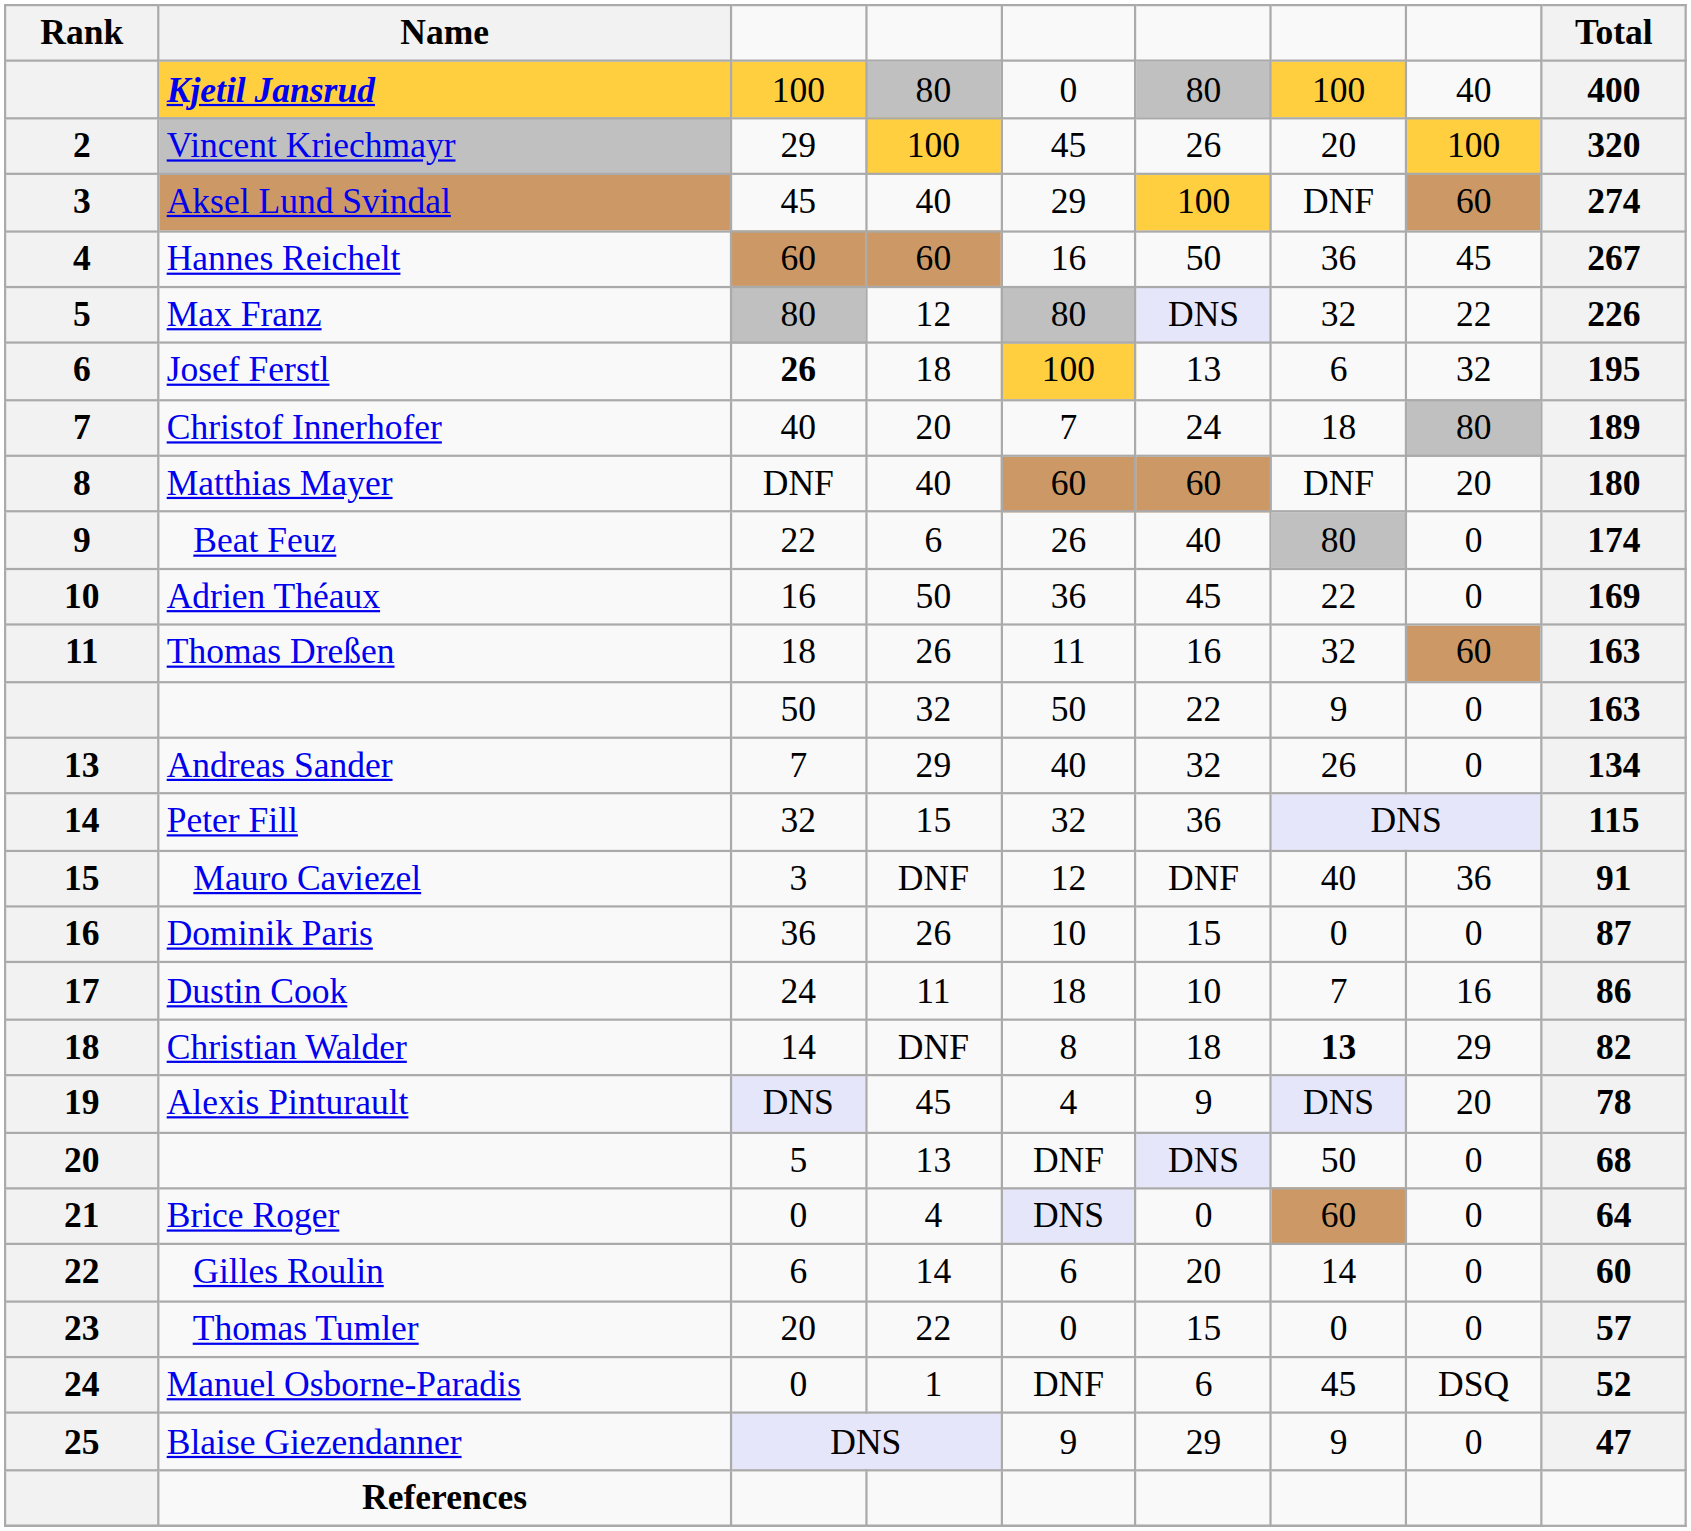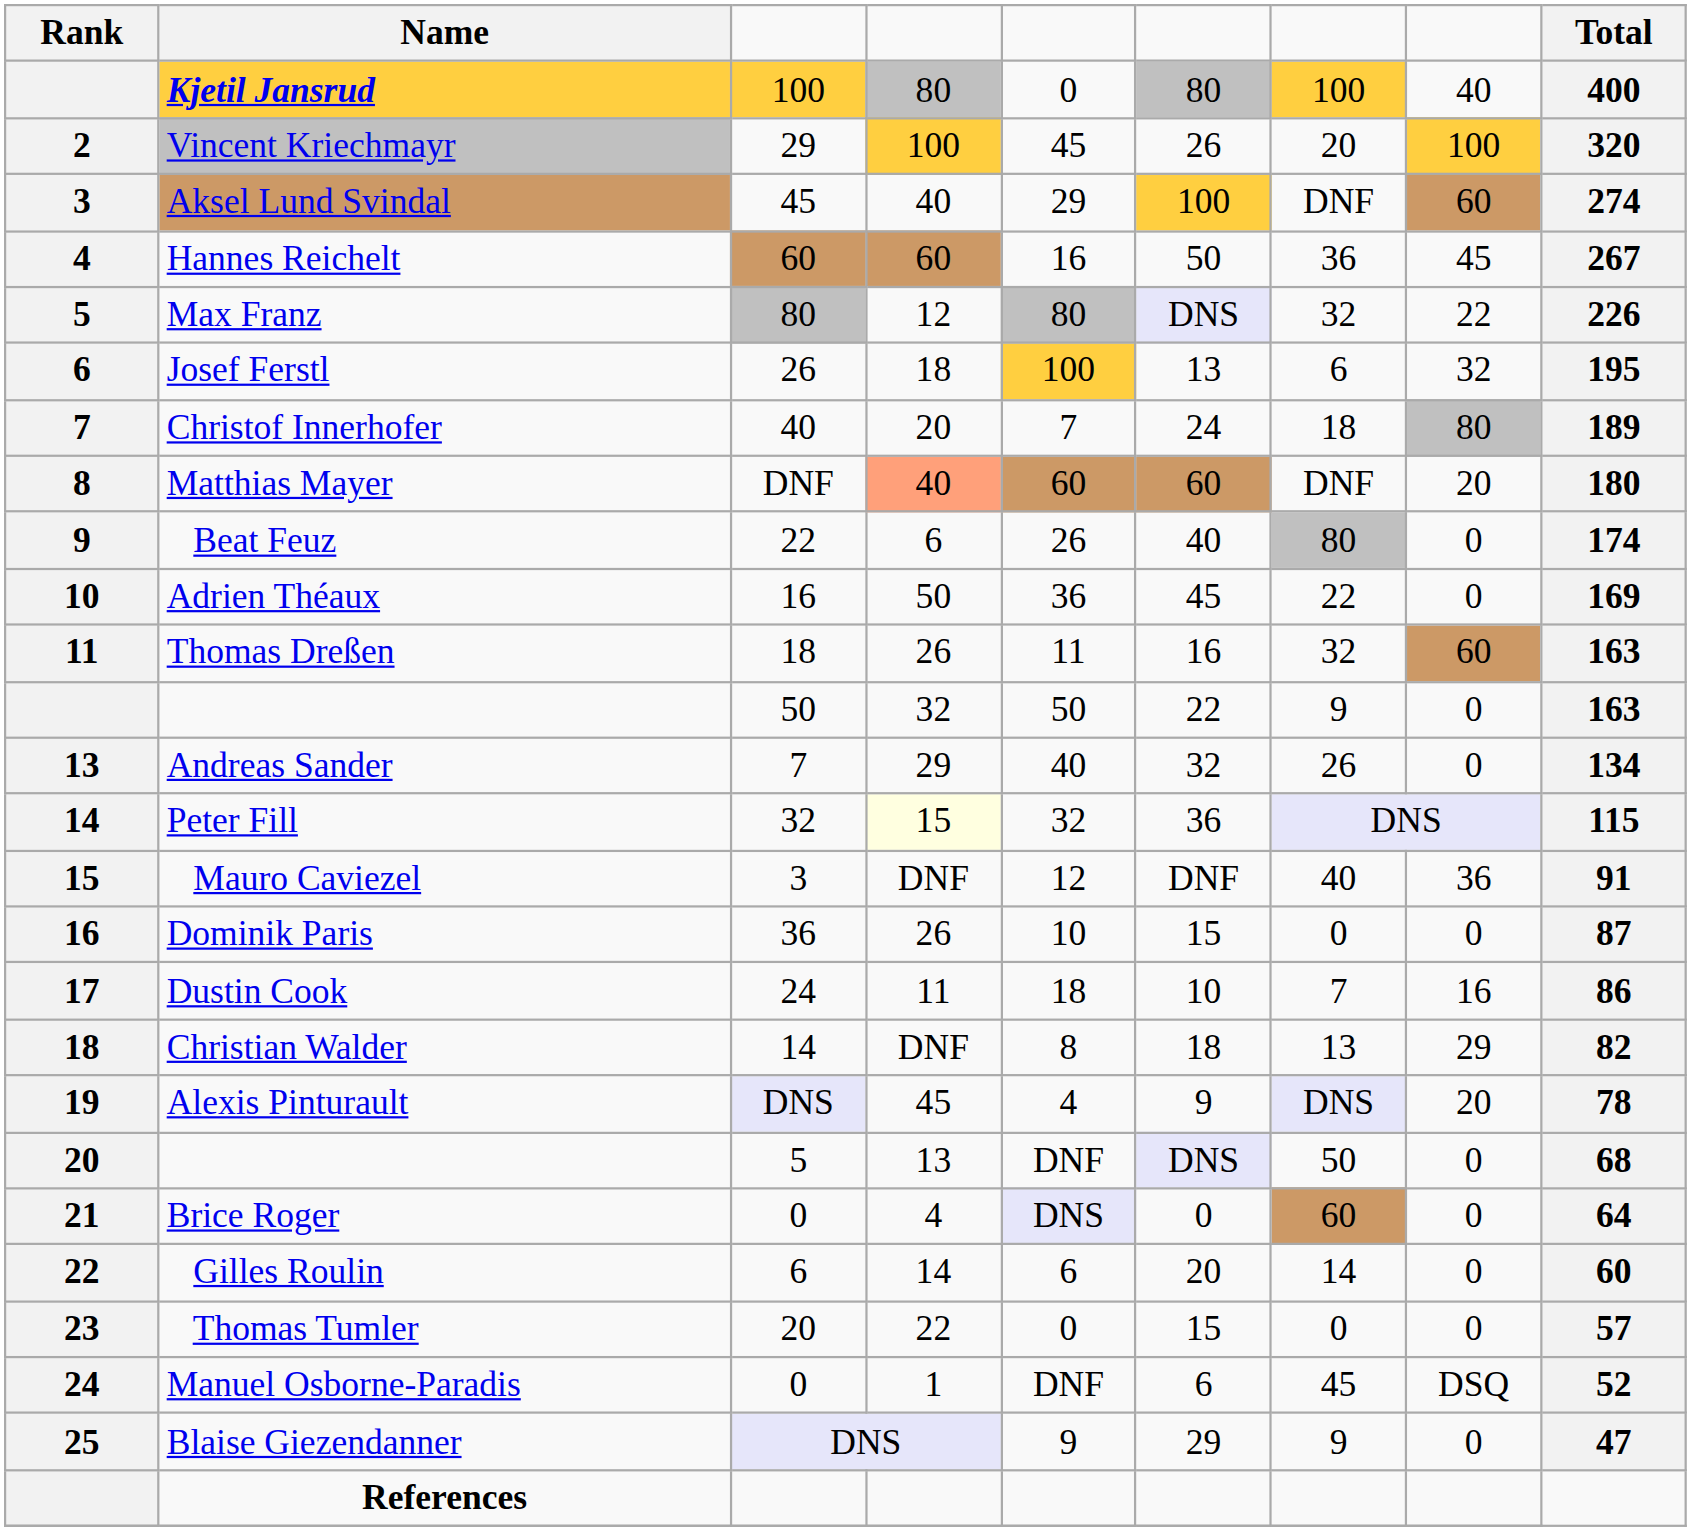Josef Ferstl | column 3: bold -> normal
Matthias Mayer | column 4: no background -> lightsalmon background
Peter Fill | column 4: no background -> lightyellow background
Christian Walder | column 7: bold -> normal
